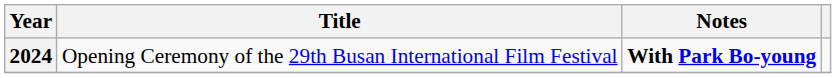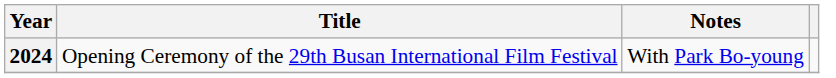2024 | Notes: bold -> normal
